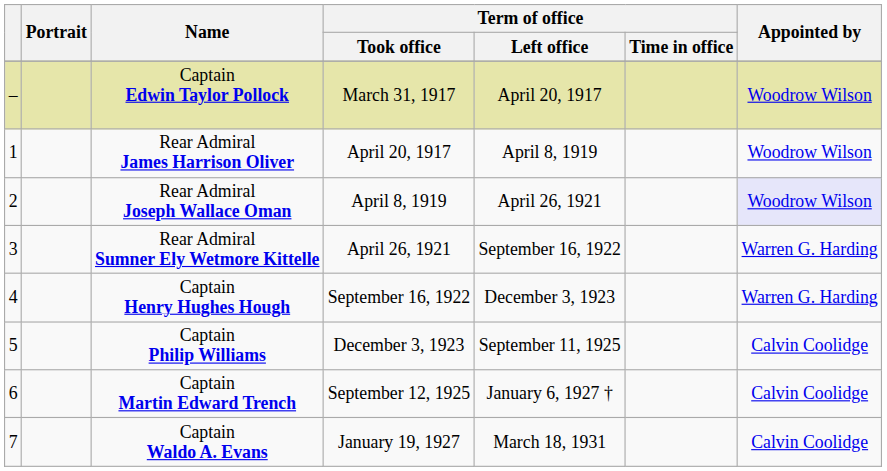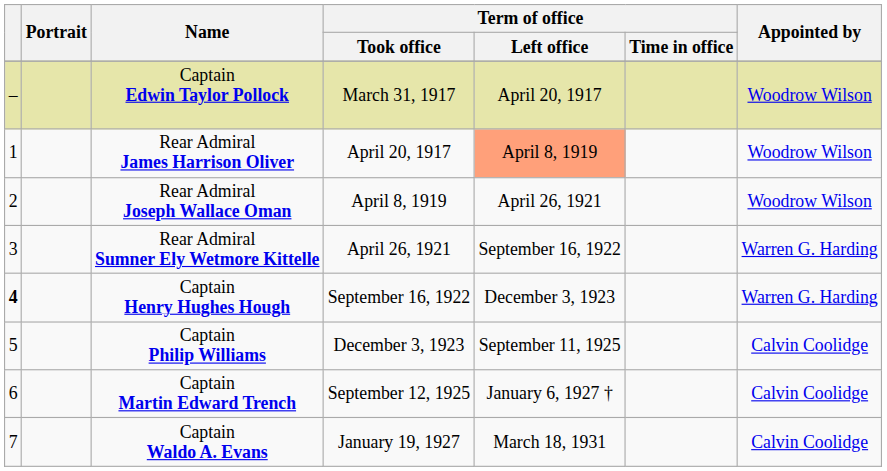Rear Admiral James Harrison Oliver | Term of office / Left office: no background -> lightsalmon background
Rear Admiral Joseph Wallace Oman | Appointed by: lavender background -> no background
Captain Henry Hughes Hough | column 1: normal -> bold
